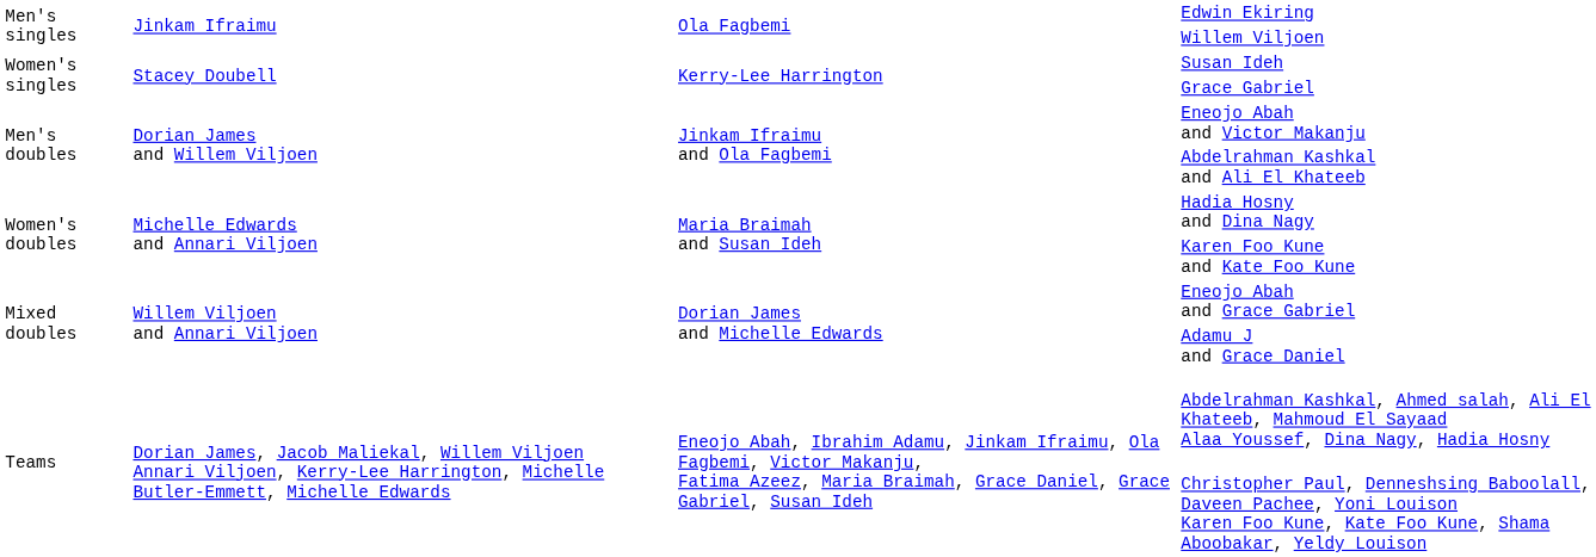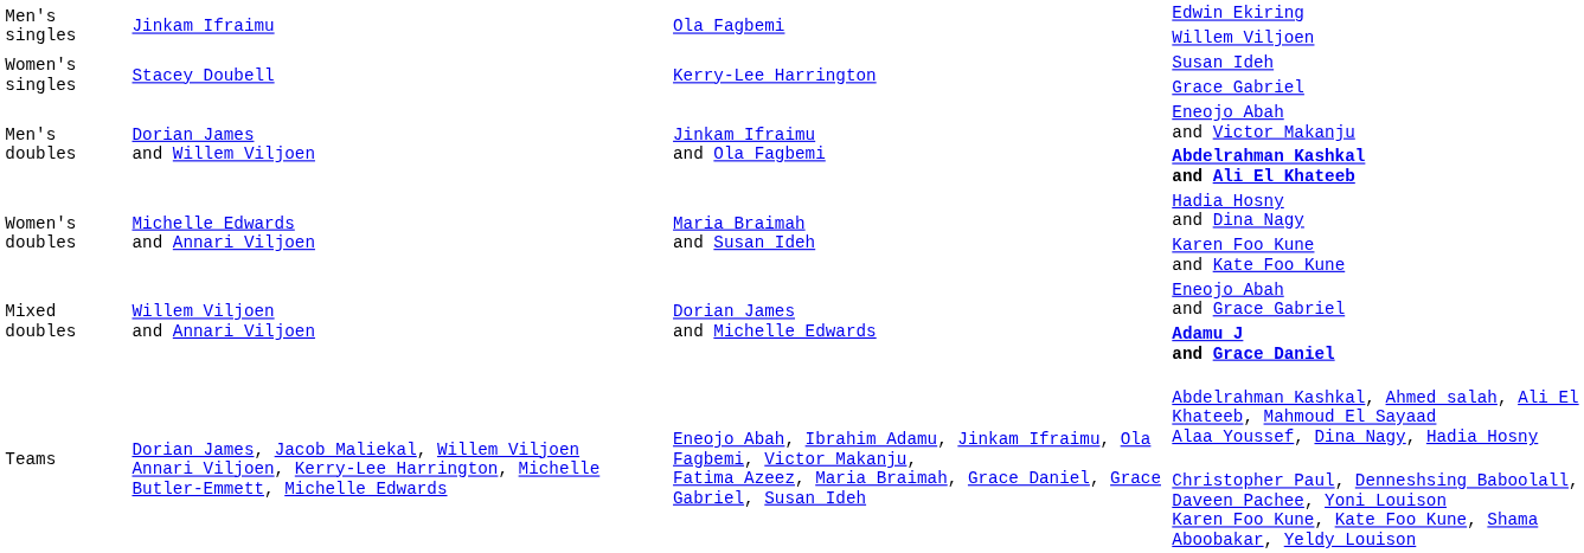Abdelrahman Kashkal and Ali El Khateeb | column 4: normal -> bold
Adamu J and Grace Daniel | column 4: normal -> bold
